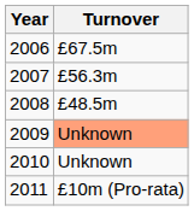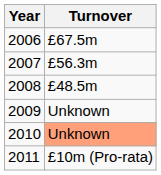2009 | Turnover: lightsalmon background -> no background
2010 | Turnover: no background -> lightsalmon background
